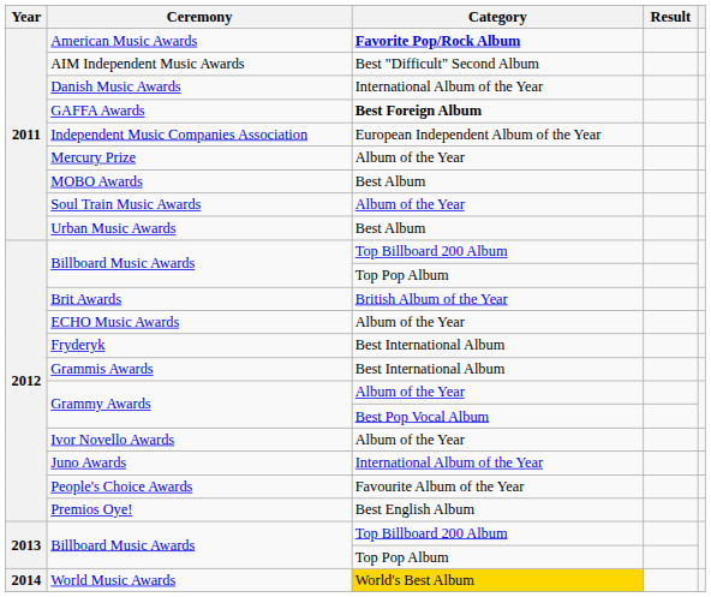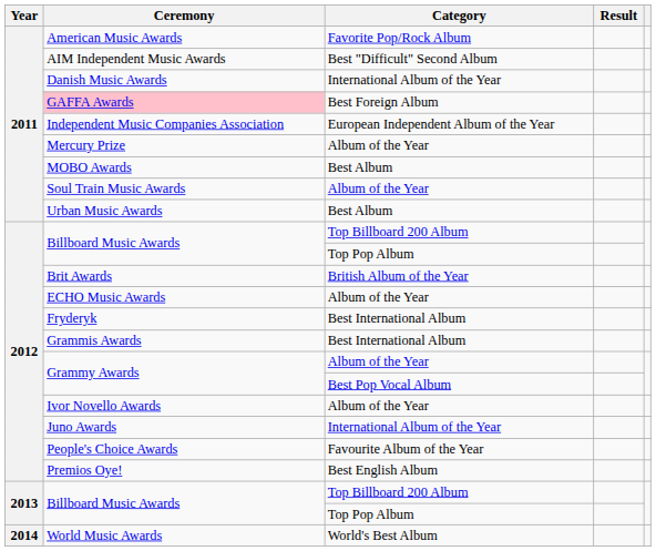American Music Awards | Category: bold -> normal
GAFFA Awards | Ceremony: no background -> pink background
GAFFA Awards | Category: bold -> normal
World Music Awards | Category: gold background -> no background
